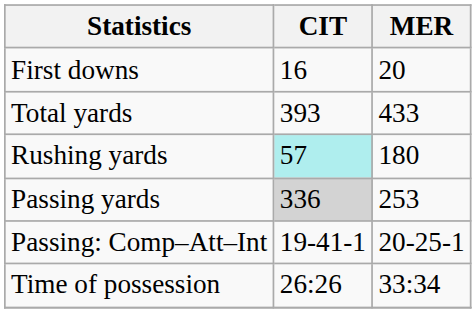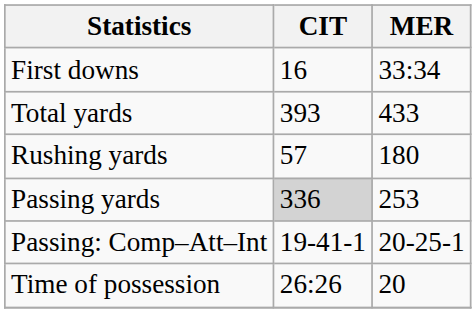First downs | MER: 20 -> 33:34
Rushing yards | CIT: paleturquoise background -> no background
Time of possession | MER: 33:34 -> 20
